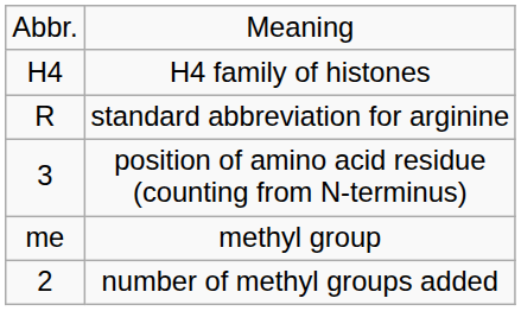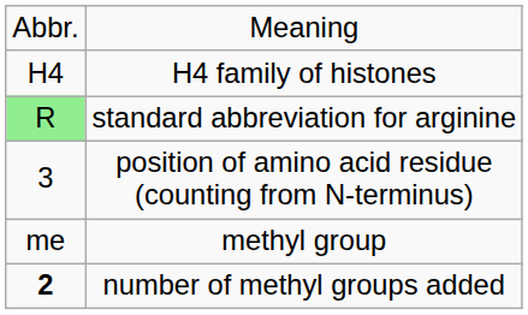standard abbreviation for arginine | column 1: no background -> lightgreen background
number of methyl groups added | column 1: normal -> bold
